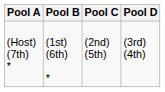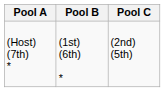- column: Pool D | (3rd) (4th)
